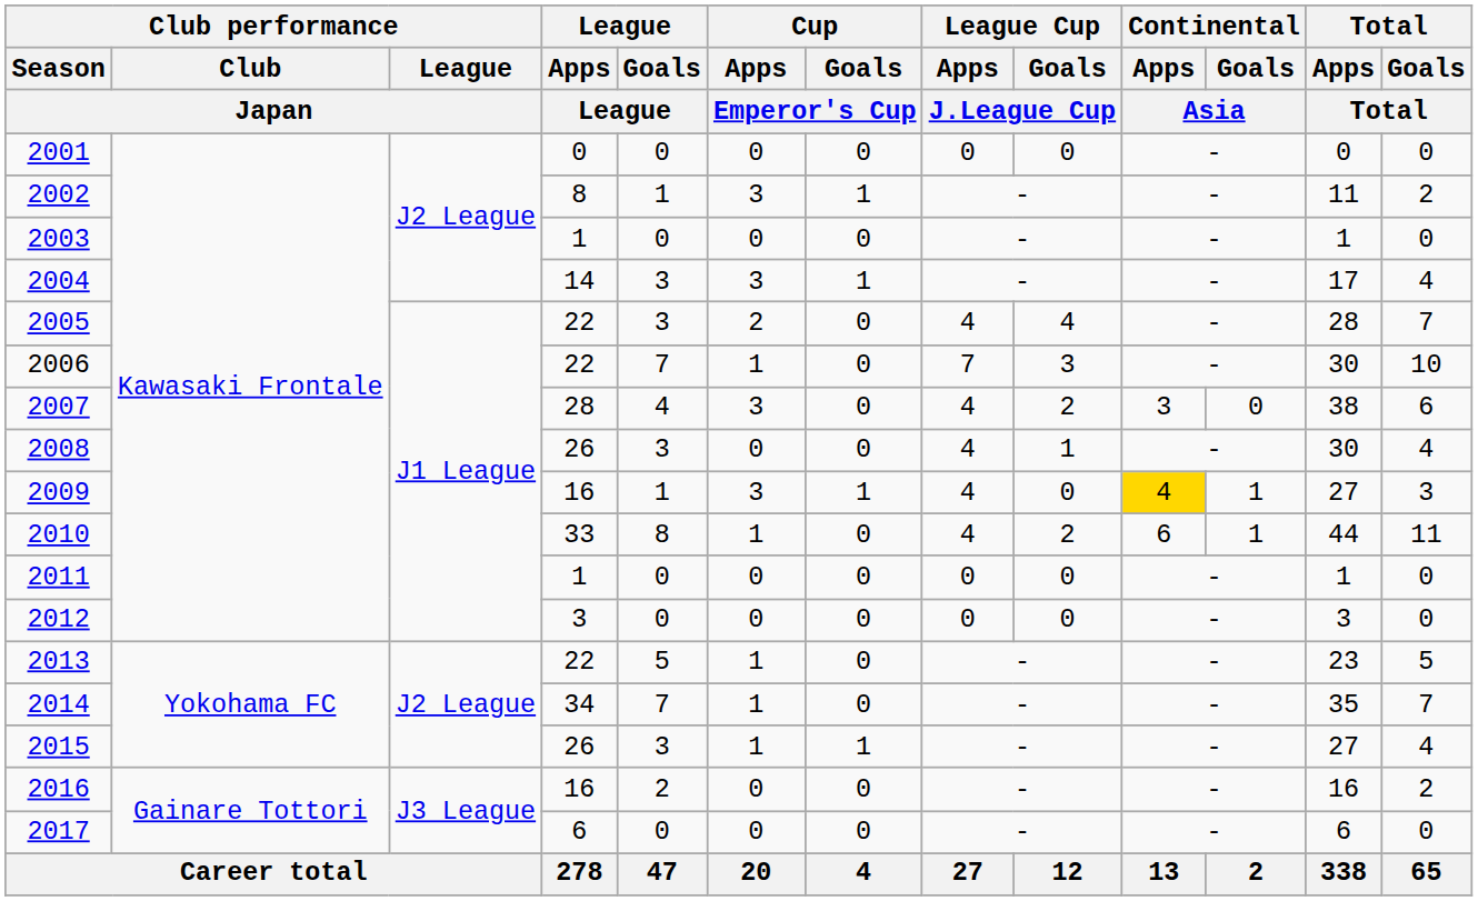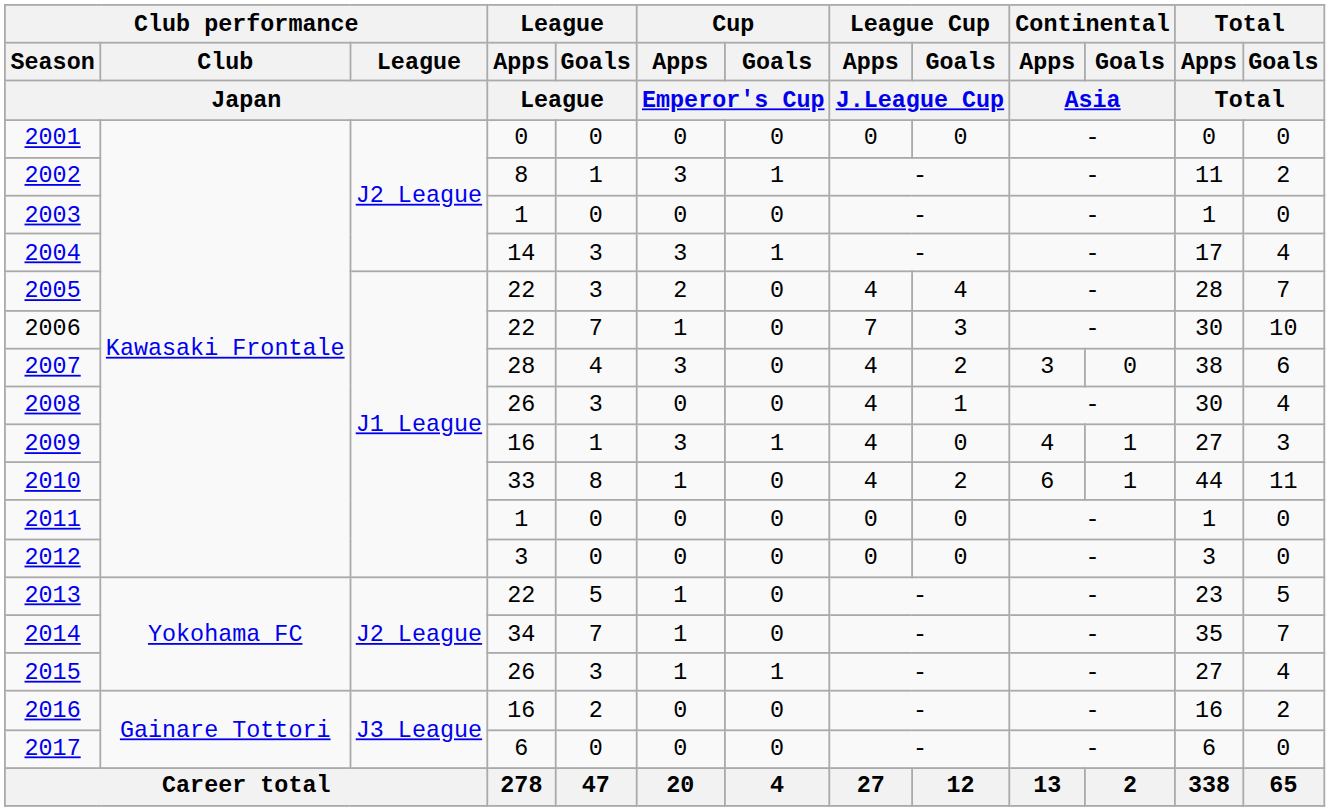2009 | Continental / Apps / Asia: gold background -> no background
